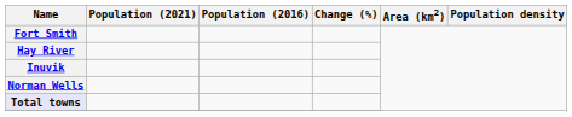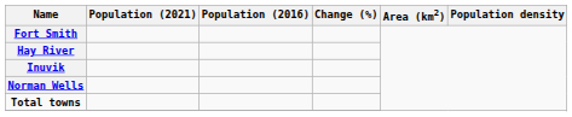Total towns | Name: lavender background -> no background
